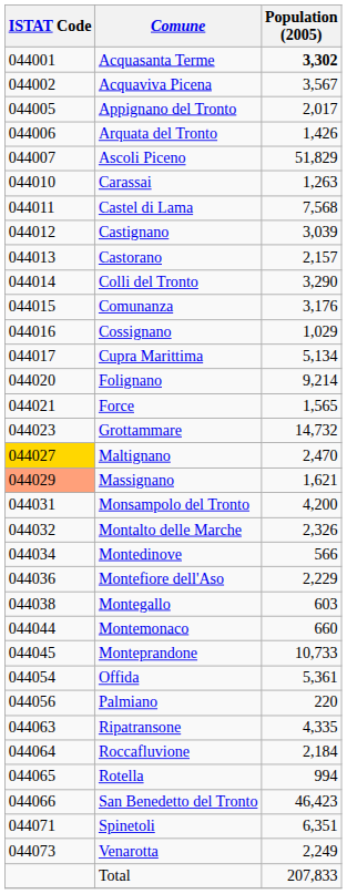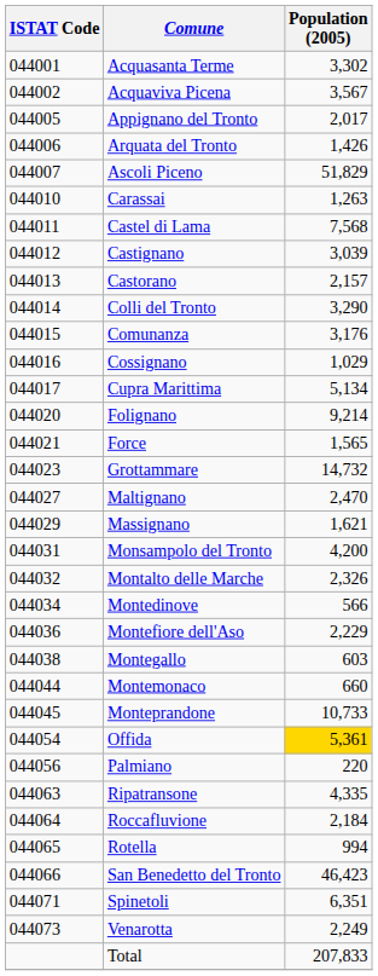Acquasanta Terme | Population (2005): bold -> normal
Maltignano | ISTAT Code: gold background -> no background
Massignano | ISTAT Code: lightsalmon background -> no background
Offida | Population (2005): no background -> gold background
